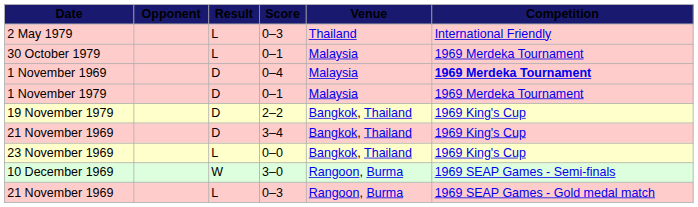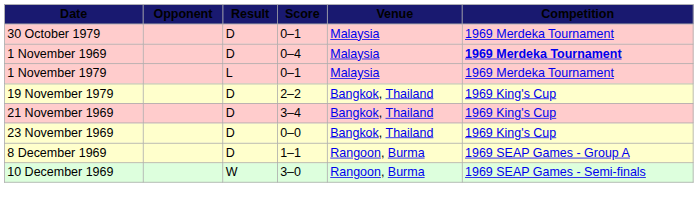- row: 2 May 1979 | L | 0–3 | Thailand | International Friendly
30 October 1979 | Result: L -> D
1 November 1979 | Result: D -> L
23 November 1969 | Result: L -> D
+ row: 8 December 1969 | D | 1–1 | Rangoon, Burma | 1969 SEAP Games - Group A
- row: 21 November 1969 | L | 0–3 | Rangoon, Burma | 1969 SEAP Games - Gold medal match
